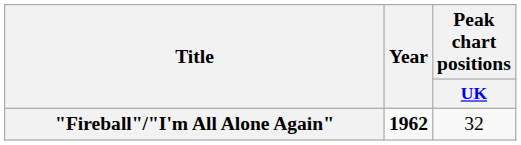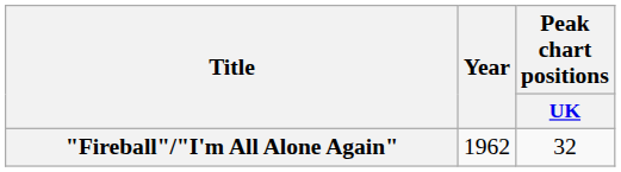row 3 | Year: bold -> normal
